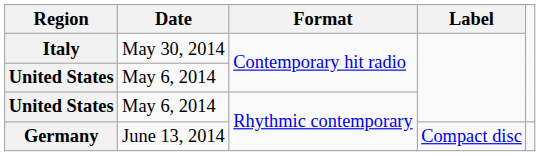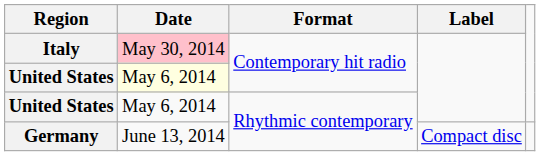Italy | Date: no background -> pink background
United States / Contemporary hit radio | Date: no background -> lightyellow background
